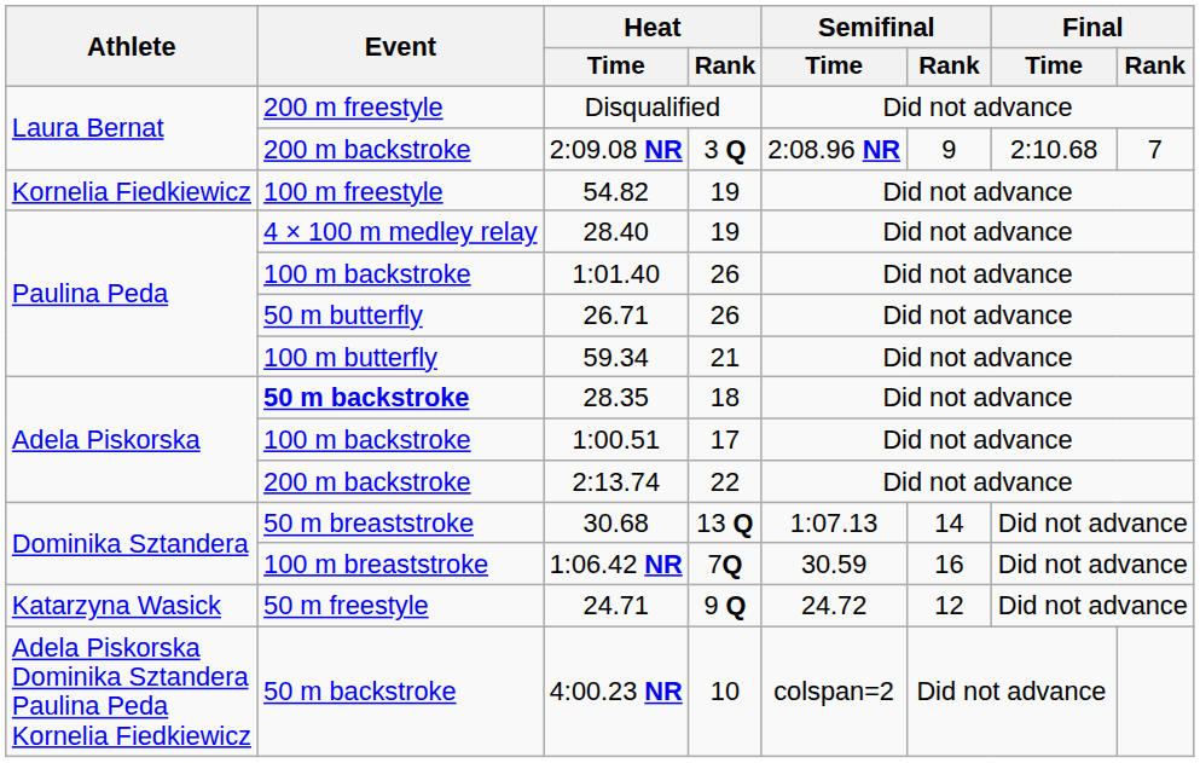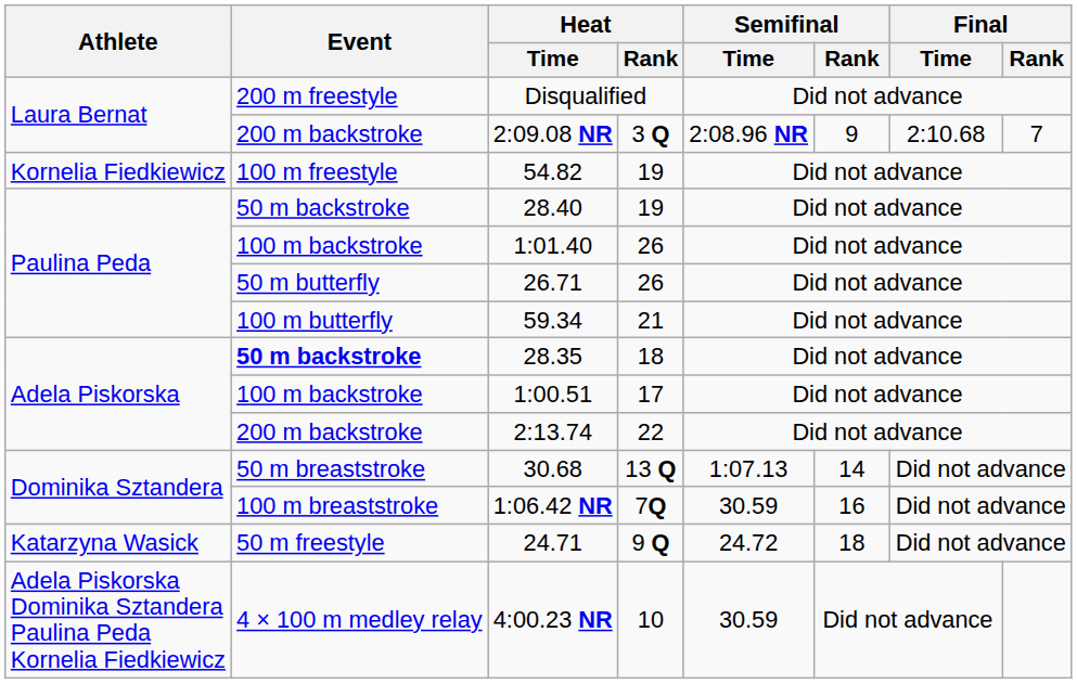28.40 | Event: 4 × 100 m medley relay -> 50 m backstroke
24.71 | Semifinal / Rank: 12 -> 18
4:00.23 NR | Event: 50 m backstroke -> 4 × 100 m medley relay
4:00.23 NR | Semifinal / Time: colspan=2 -> 30.59
